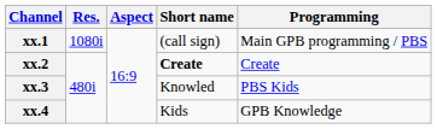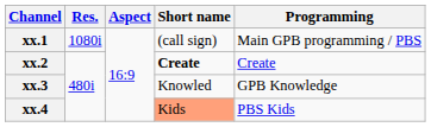xx.3 | Programming: PBS Kids -> GPB Knowledge
xx.4 | Short name: no background -> lightsalmon background
xx.4 | Programming: GPB Knowledge -> PBS Kids
